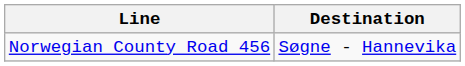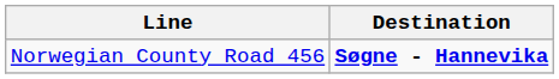Norwegian County Road 456 | Destination: normal -> bold
